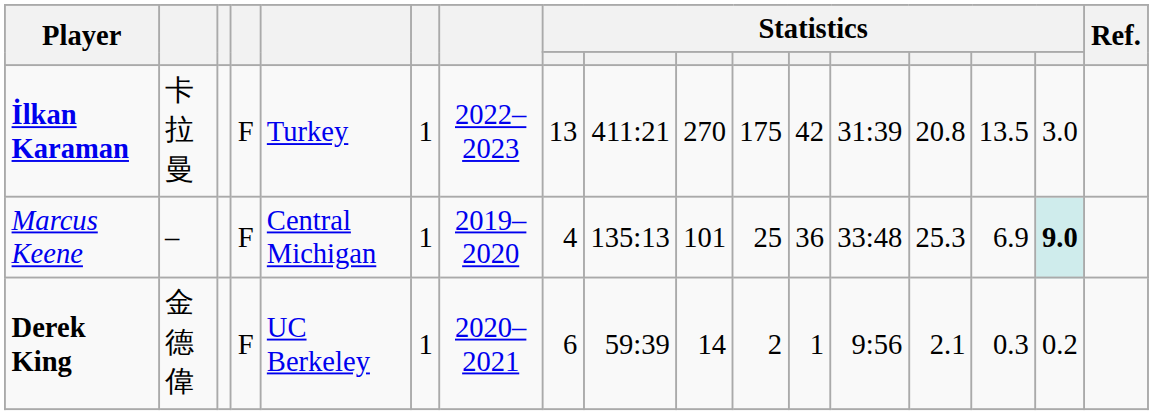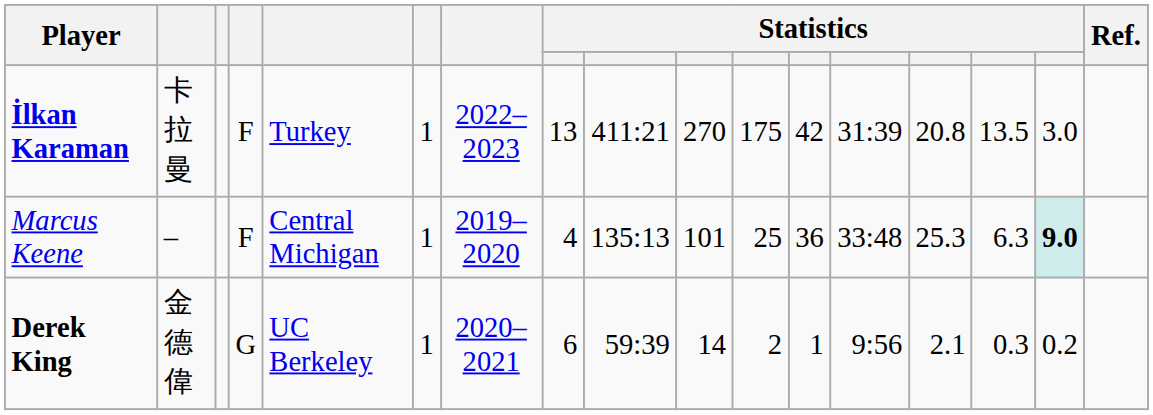Marcus Keene | column 15: 6.9 -> 6.3
Derek King | column 4: F -> G
